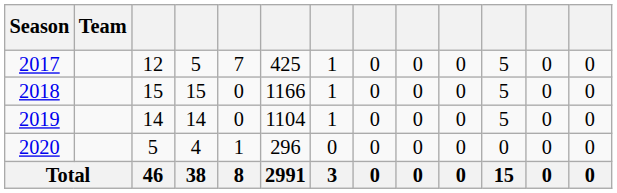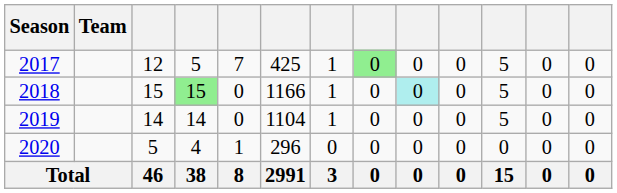2017 | column 8: no background -> lightgreen background
2018 | column 4: no background -> lightgreen background
2018 | column 9: no background -> paleturquoise background
